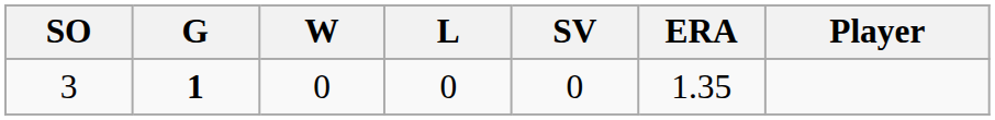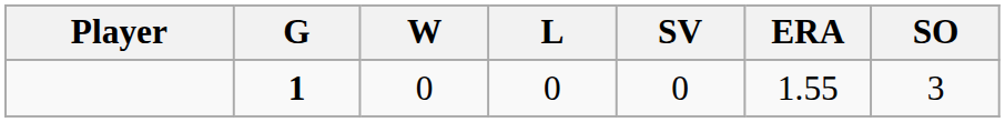columns swapped: Player <-> SO
row 2 | ERA: 1.35 -> 1.55
